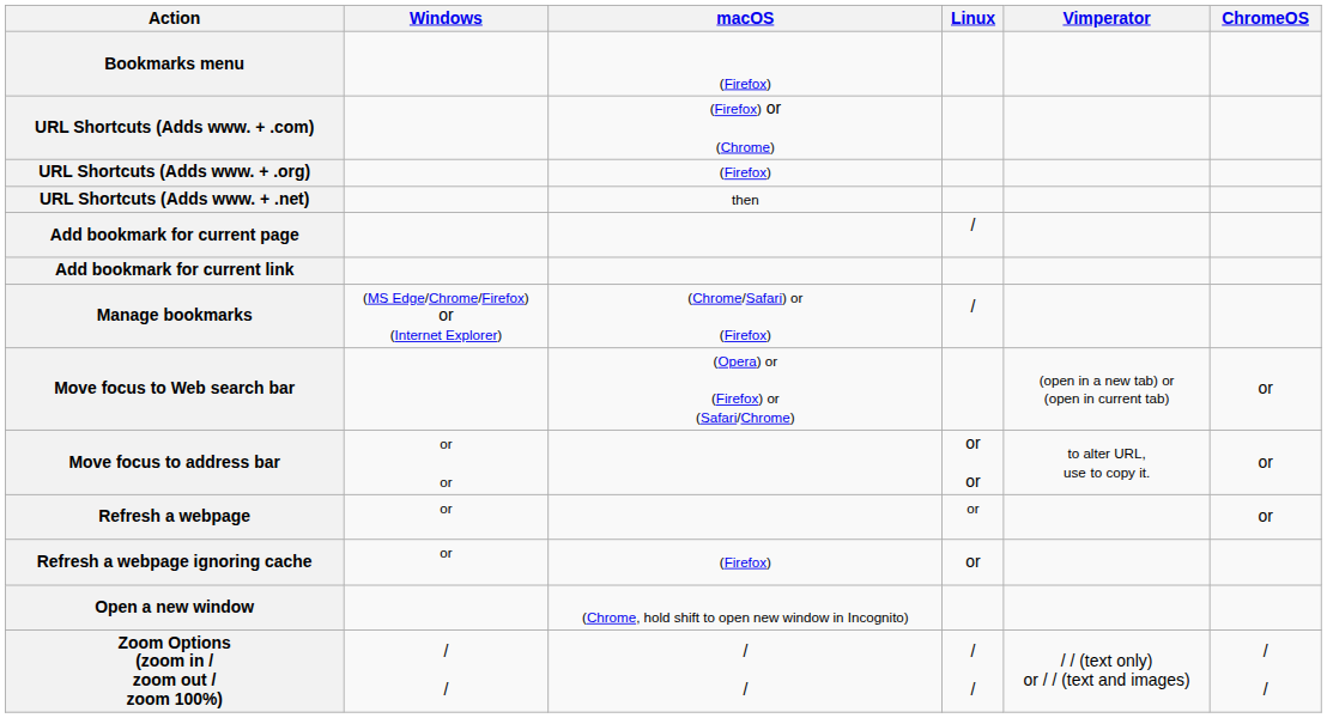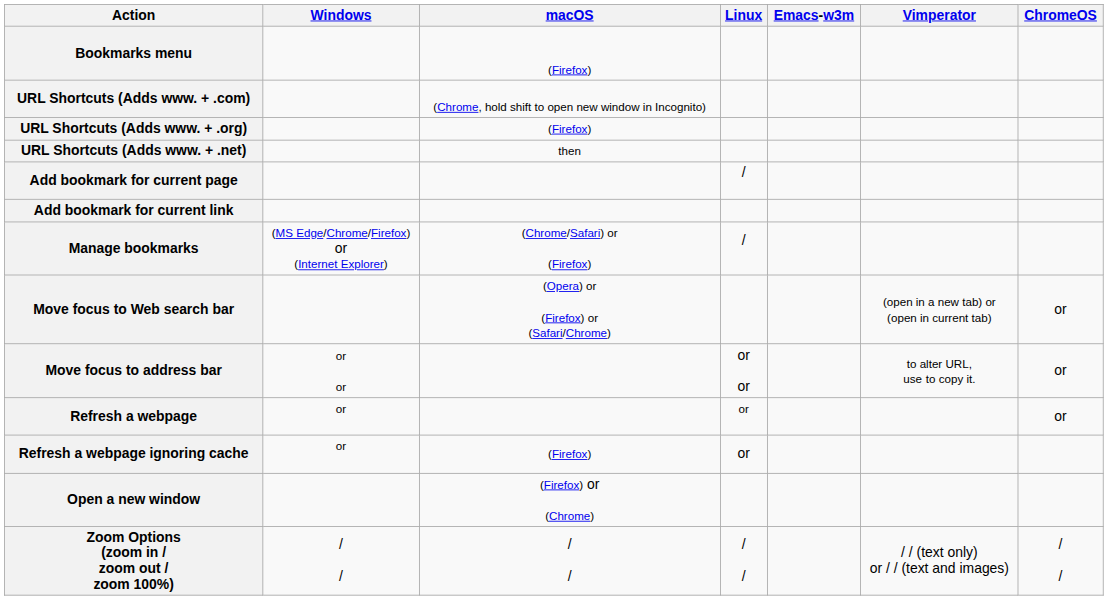+ column: Emacs-w3m
URL Shortcuts (Adds www. + .com) | macOS: (Firefox) or (Chrome) -> (Chrome, hold shift to open new window in Incognito)
Open a new window | macOS: (Chrome, hold shift to open new window in Incognito) -> (Firefox) or (Chrome)
